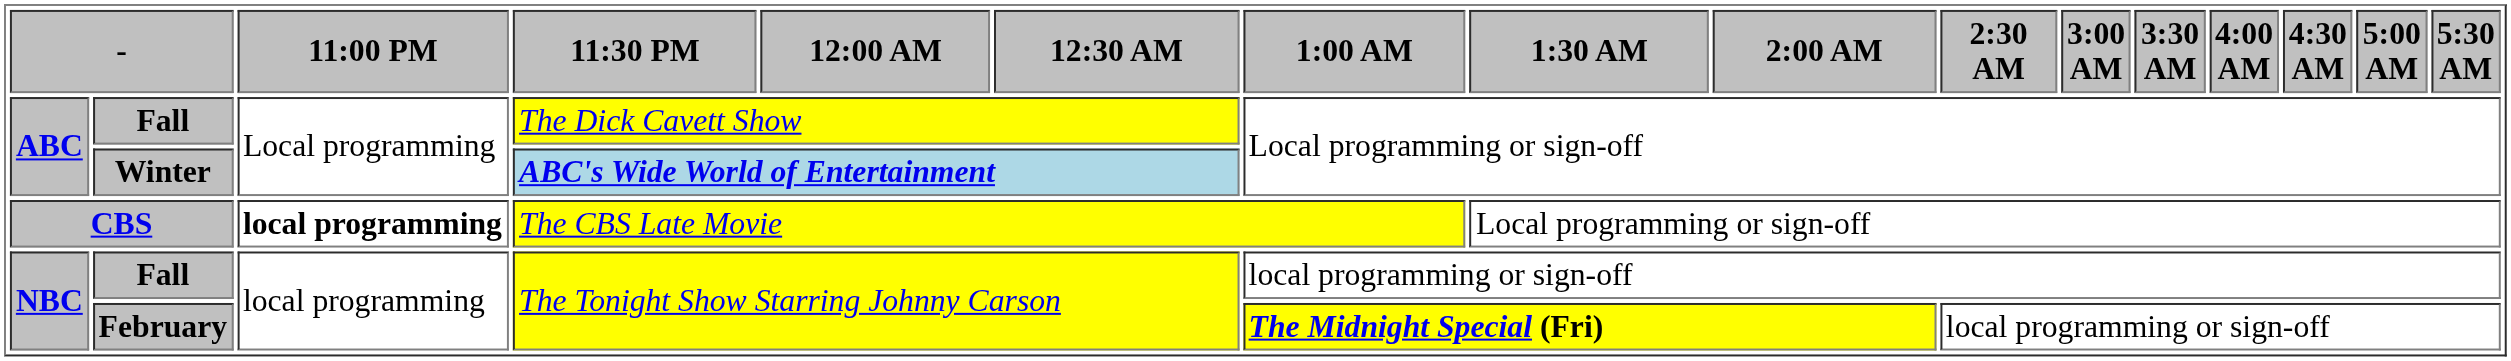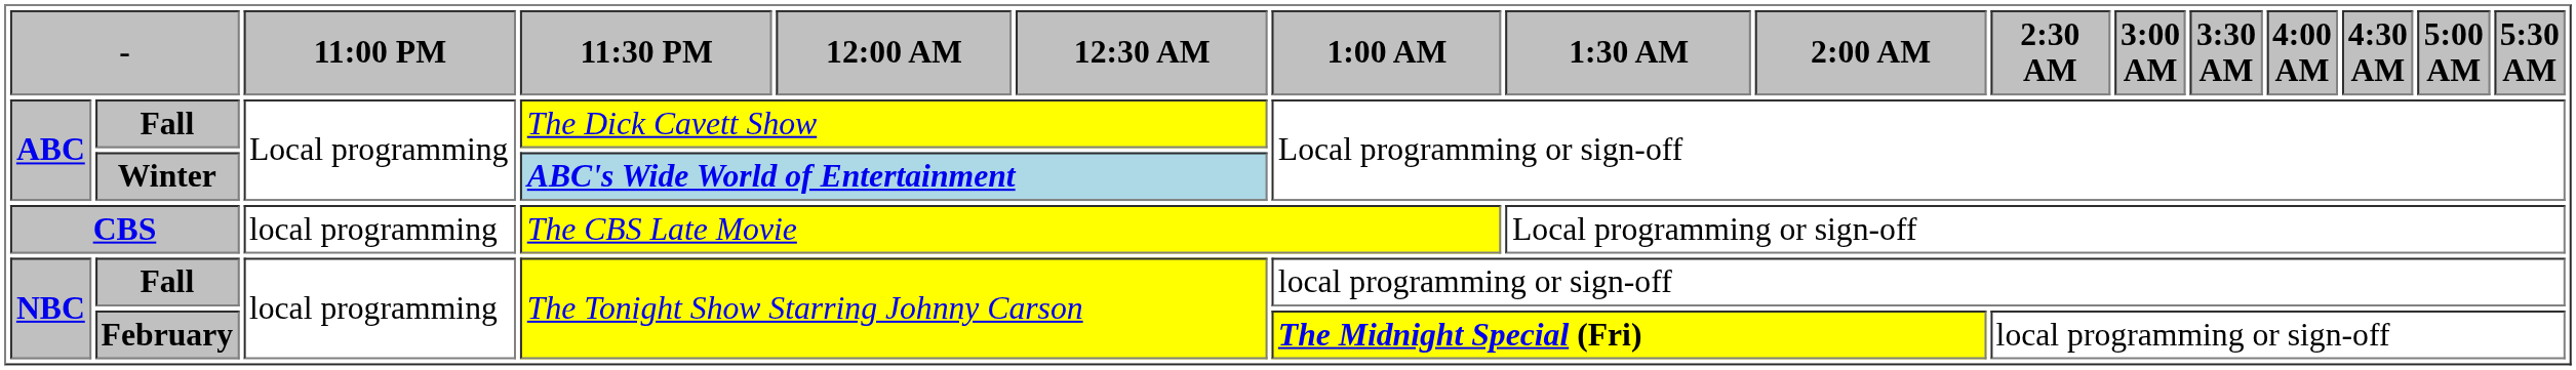CBS | 11:00 PM: bold -> normal
